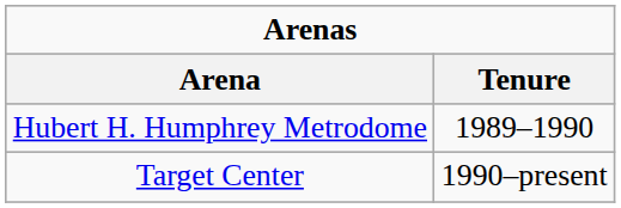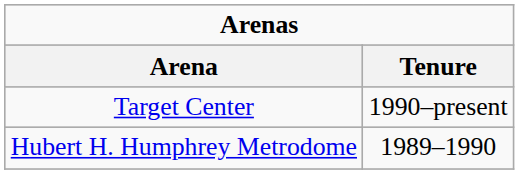rows swapped: Hubert H. Humphrey Metrodome <-> Target Center
